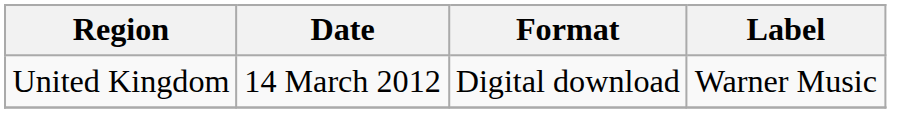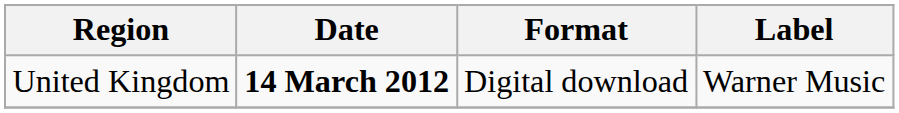United Kingdom | Date: normal -> bold
